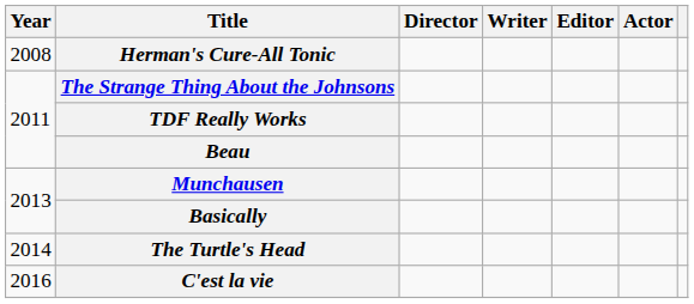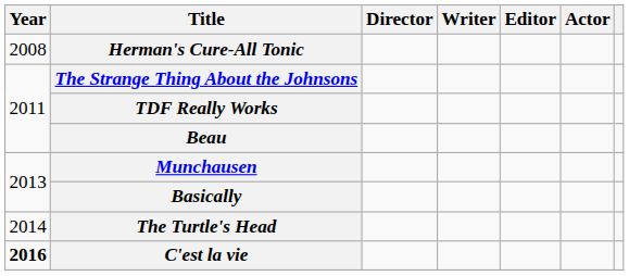C'est la vie | Year: normal -> bold
